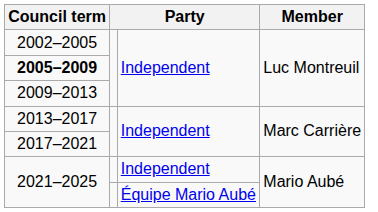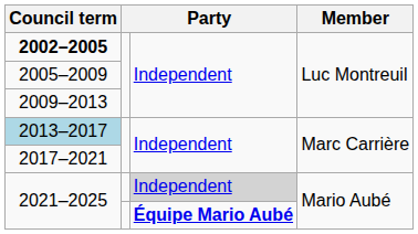2002–2005 | Council term: normal -> bold
2005–2009 | Council term: bold -> normal
2013–2017 | Council term: no background -> lightblue background
2021–2025 / Independent | column 3: no background -> lightgrey background
2021–2025 / Équipe Mario Aubé | column 3: normal -> bold
